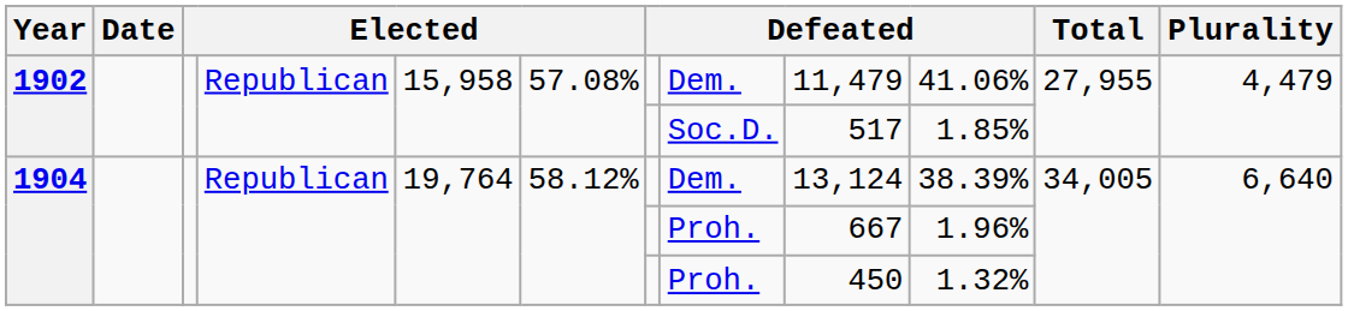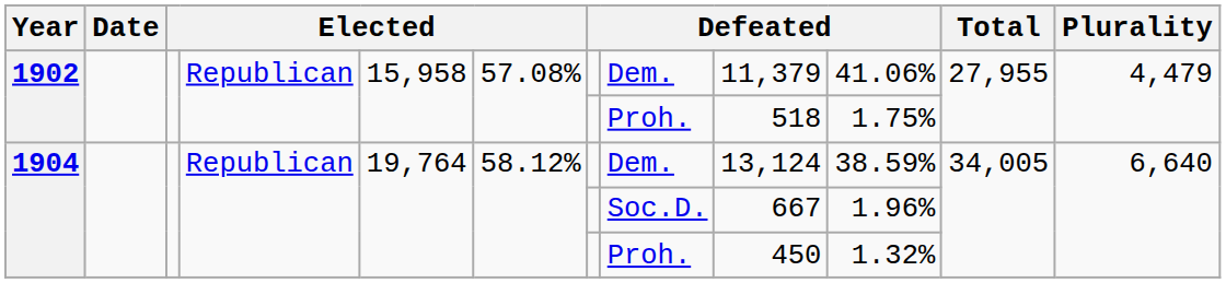row 2 | column 9: 11,479 -> 11,379
row 3 | column 8: Soc.D. -> Proh.
row 3 | column 9: 517 -> 518
row 3 | column 10: 1.85% -> 1.75%
row 4 | column 10: 38.39% -> 38.59%
row 5 | column 8: Proh. -> Soc.D.
